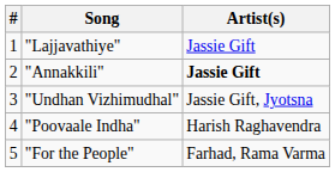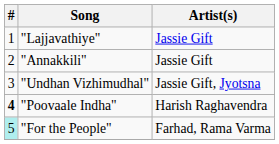"Annakkili" | Artist(s): bold -> normal
"Poovaale Indha" | #: normal -> bold
"For the People" | #: no background -> paleturquoise background
